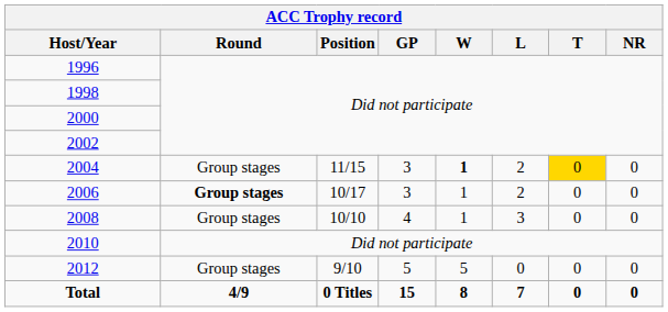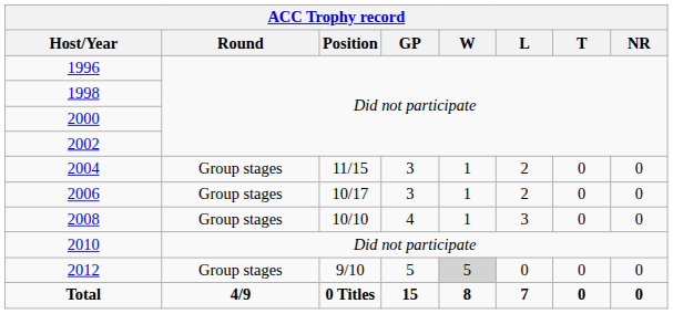2004 | W: bold -> normal
2004 | T: gold background -> no background
2006 | Round: bold -> normal
2012 | W: no background -> lightgrey background
